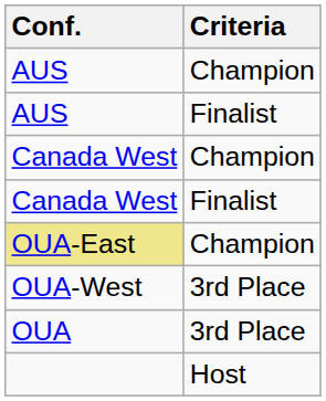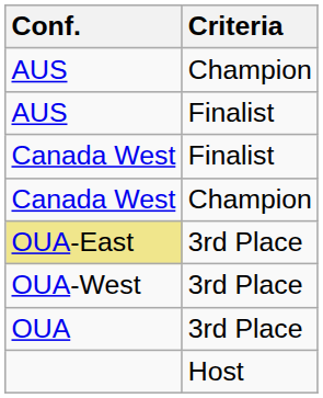row 4 | Criteria: Champion -> Finalist
row 5 | Criteria: Finalist -> Champion
row 6 | Criteria: Champion -> 3rd Place
